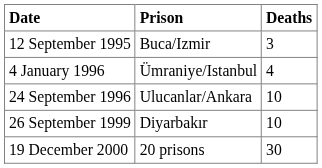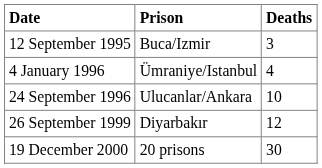26 September 1999 | Deaths: 10 -> 12
